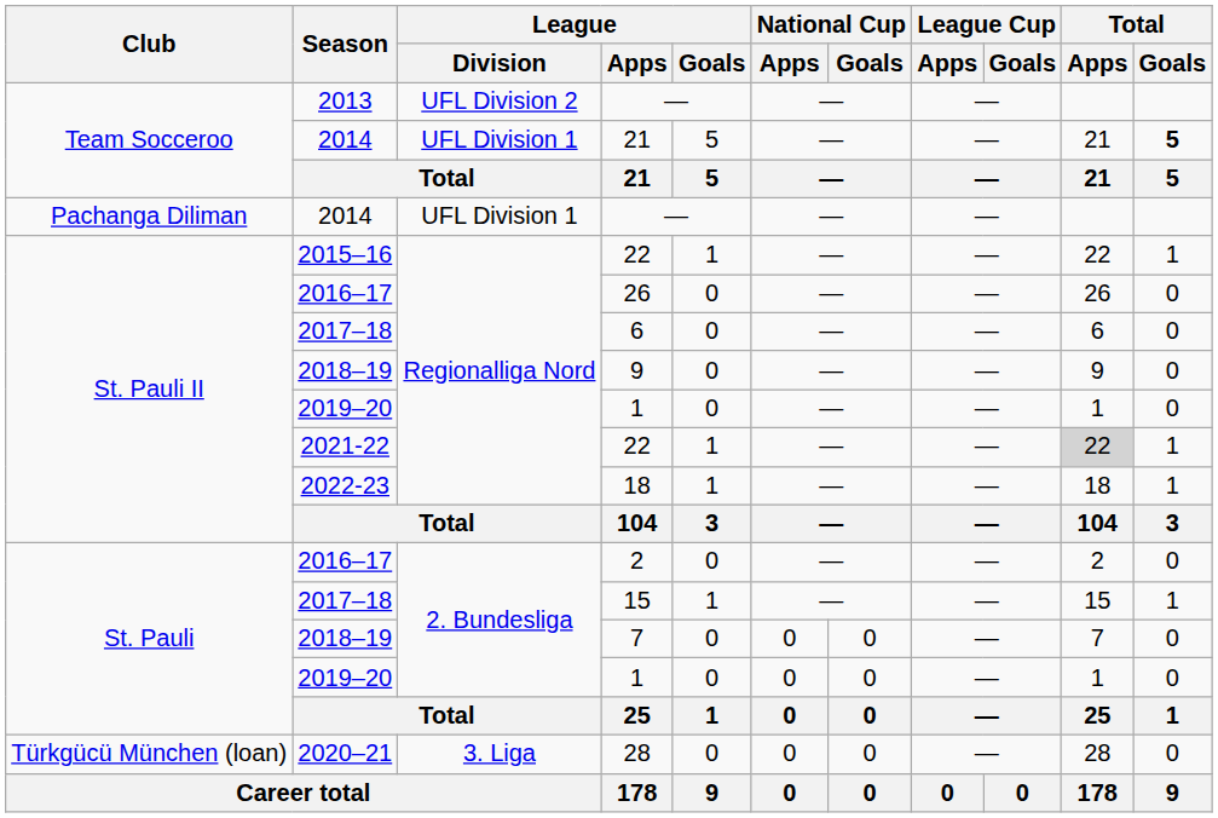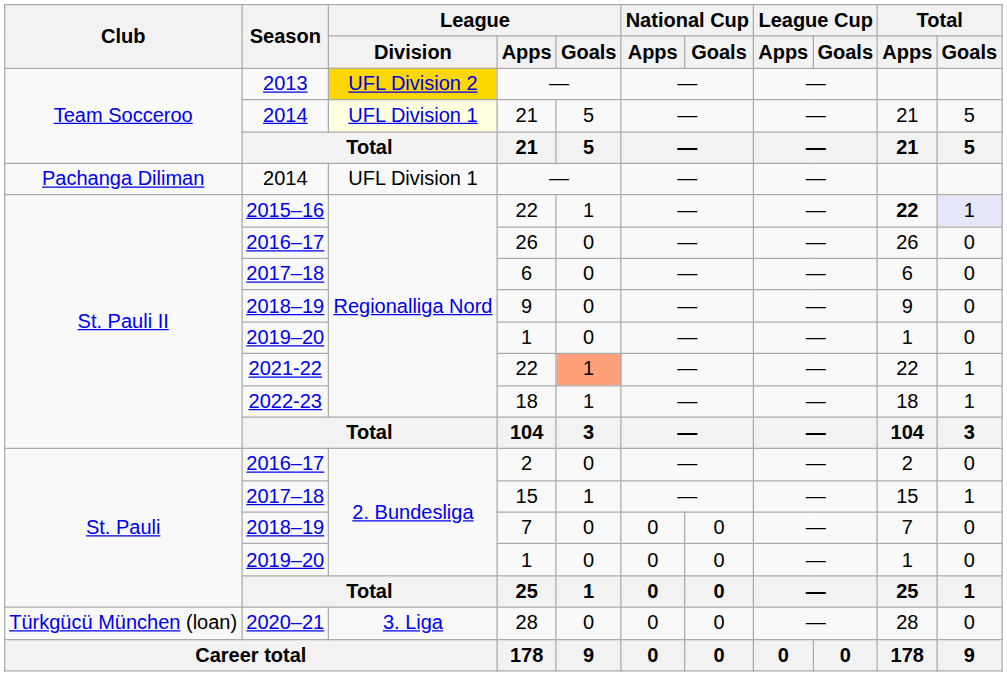2013 / — | League / Division: no background -> gold background
2014 / 21 | League / Division: no background -> lightyellow background
2014 / 21 | Total / Goals: bold -> normal
2015–16 / 22 | Total / Apps: normal -> bold
2015–16 / 22 | Total / Goals: no background -> lavender background
2021-22 / 22 | League / Goals: no background -> lightsalmon background
2021-22 / 22 | Total / Apps: lightgrey background -> no background
